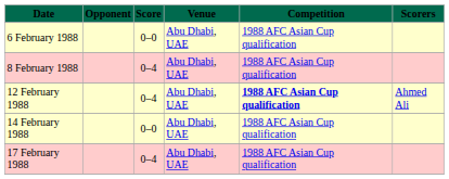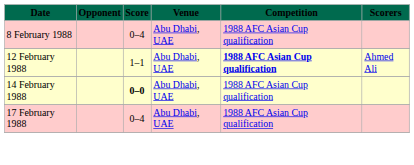- row: 6 February 1988 | 0–0 | Abu Dhabi, UAE | 1988 AFC Asian Cup qualification
12 February 1988 | Score: 0–4 -> 1–1
14 February 1988 | Score: normal -> bold
